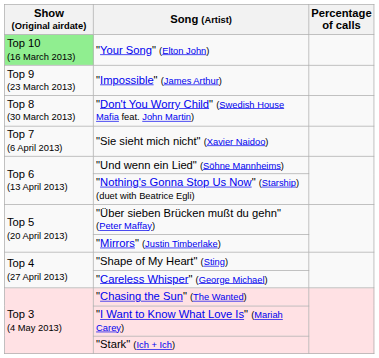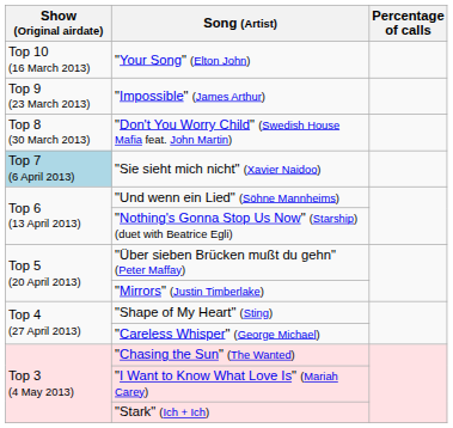"Your Song" (Elton John) | Show (Original airdate): lightgreen background -> no background
"Sie sieht mich nicht" (Xavier Naidoo) | Show (Original airdate): no background -> lightblue background
